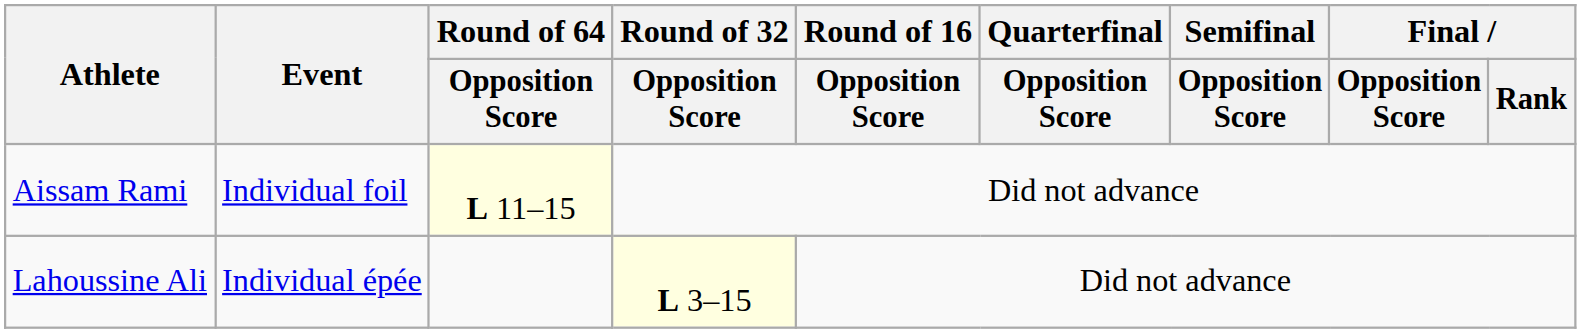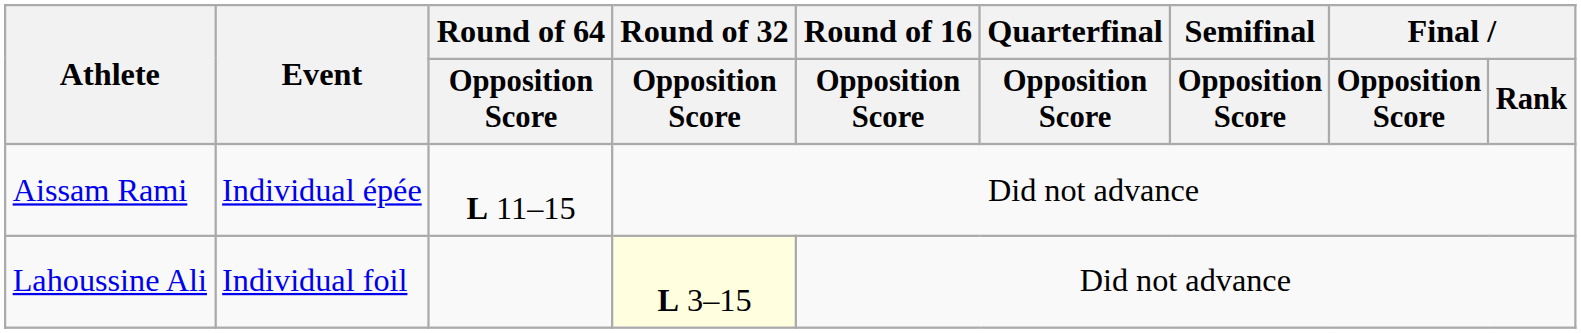Aissam Rami | Event: Individual foil -> Individual épée
Aissam Rami | Round of 64 / Opposition Score: lightyellow background -> no background
Lahoussine Ali | Event: Individual épée -> Individual foil
